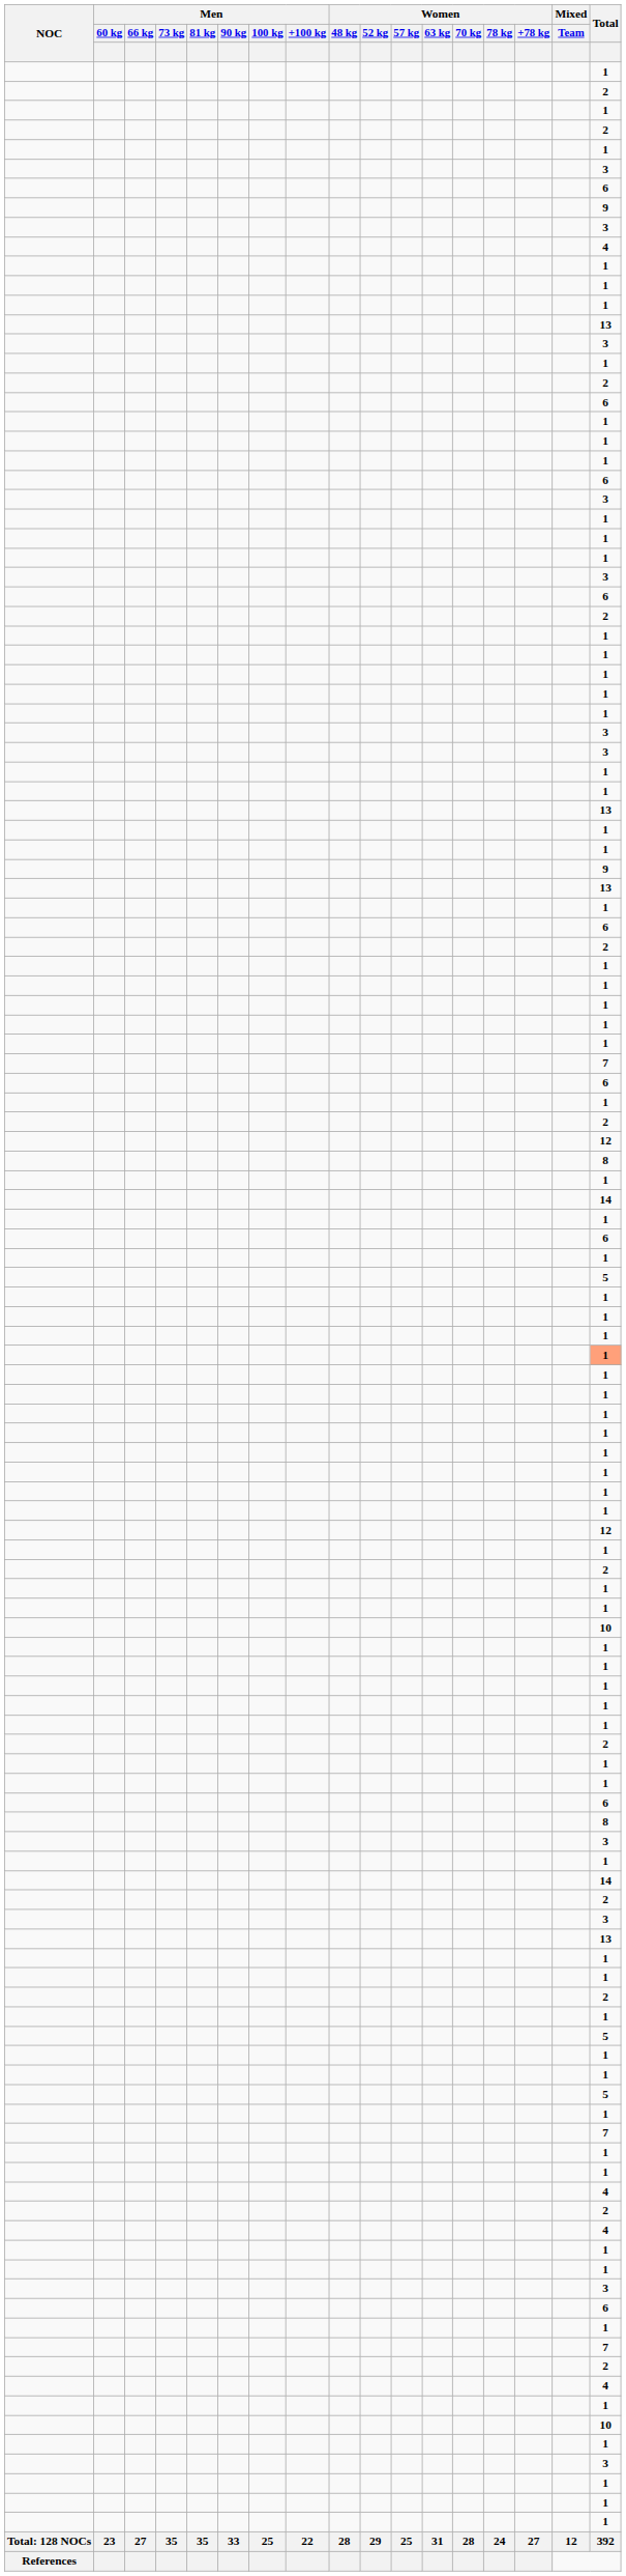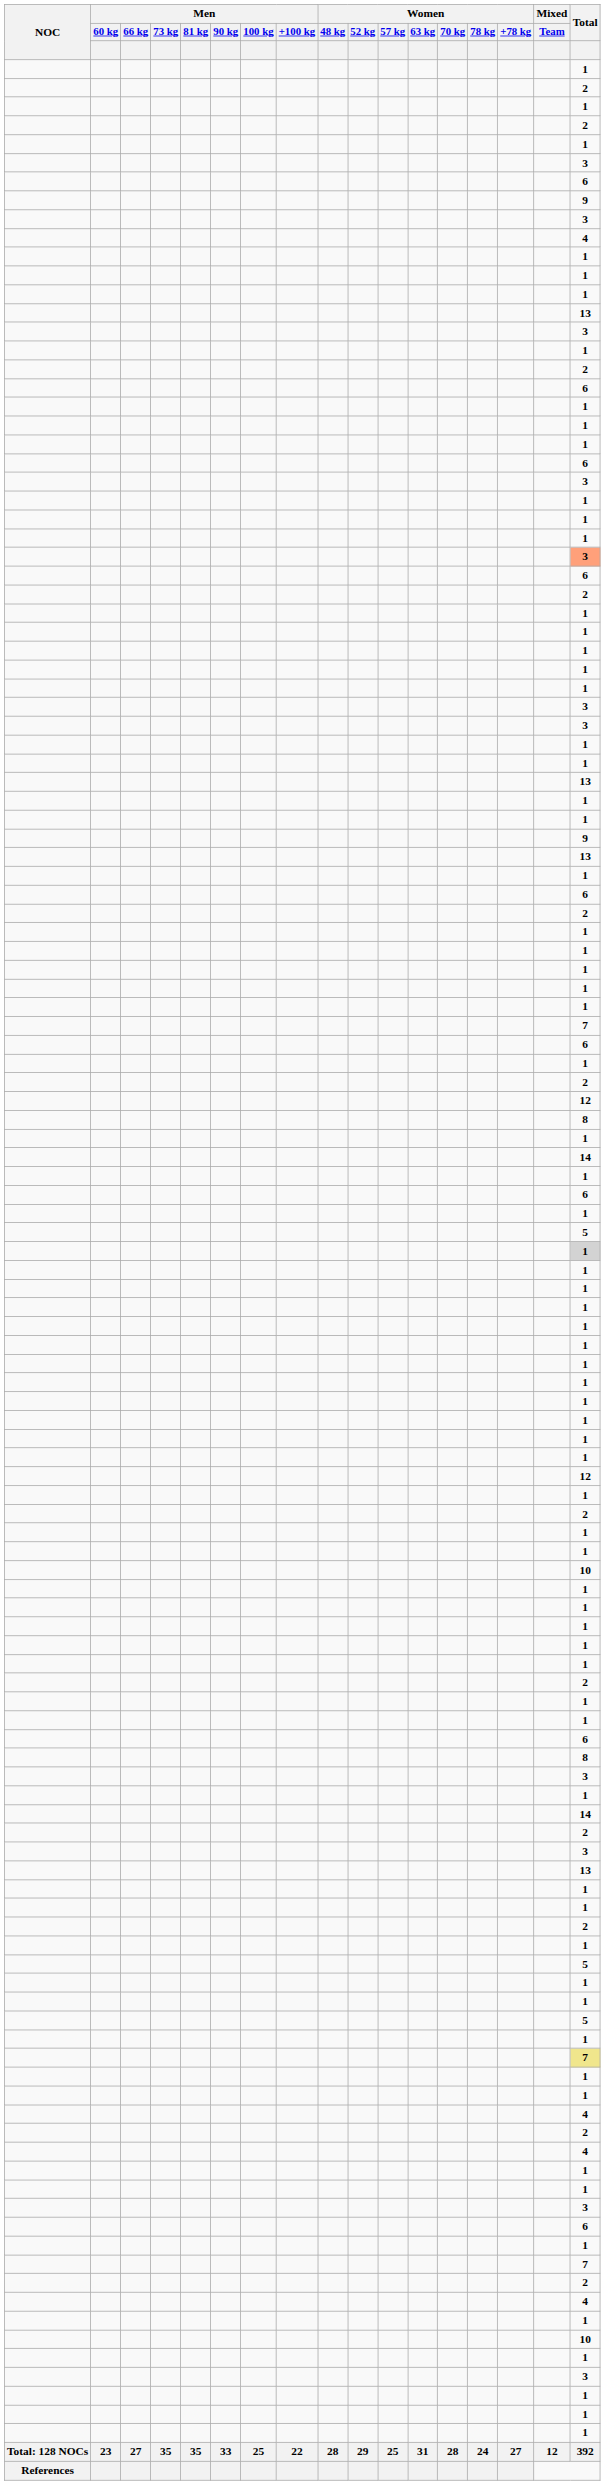row 30 | Total: no background -> lightsalmon background
row 67 | Total: no background -> lightgrey background
row 70 | Total: lightsalmon background -> no background
row 110 | Total: no background -> khaki background
